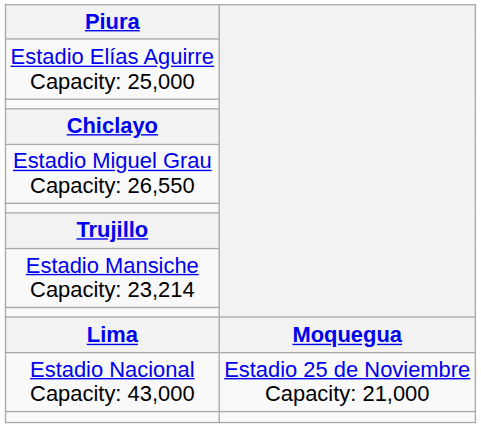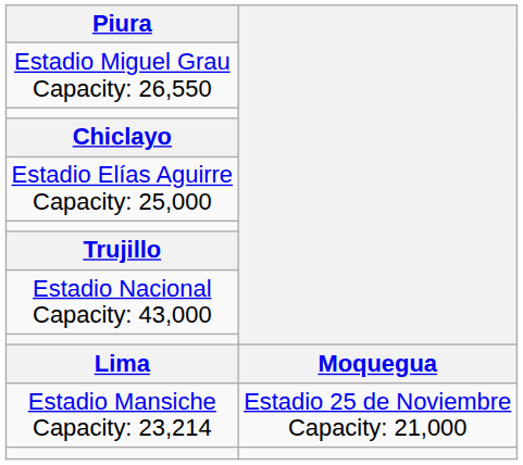row 2 | Piura: Estadio Elías Aguirre Capacity: 25,000 -> Estadio Miguel Grau Capacity: 26,550
row 5 | Piura: Estadio Miguel Grau Capacity: 26,550 -> Estadio Elías Aguirre Capacity: 25,000
row 8 | Piura: Estadio Mansiche Capacity: 23,214 -> Estadio Nacional Capacity: 43,000
row 11 | Piura: Estadio Nacional Capacity: 43,000 -> Estadio Mansiche Capacity: 23,214
